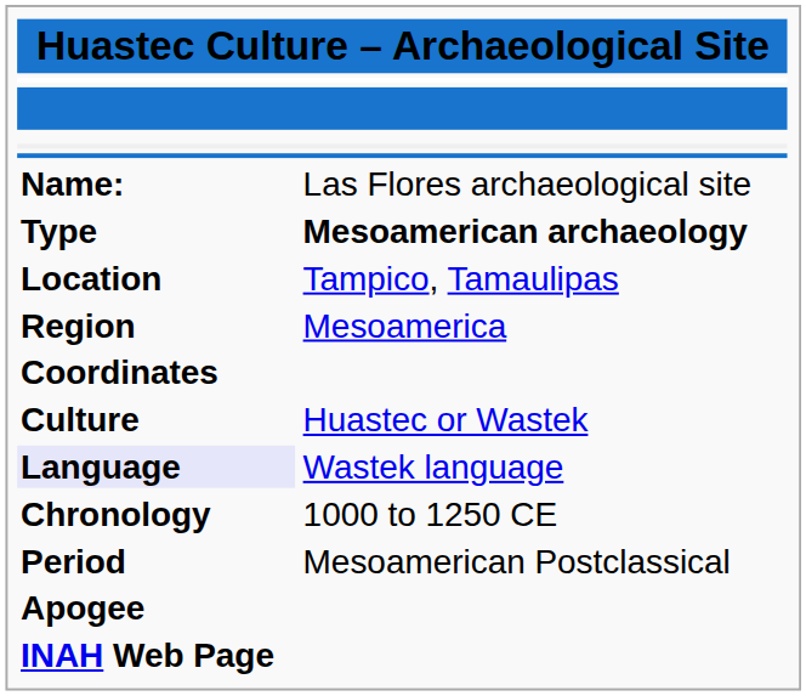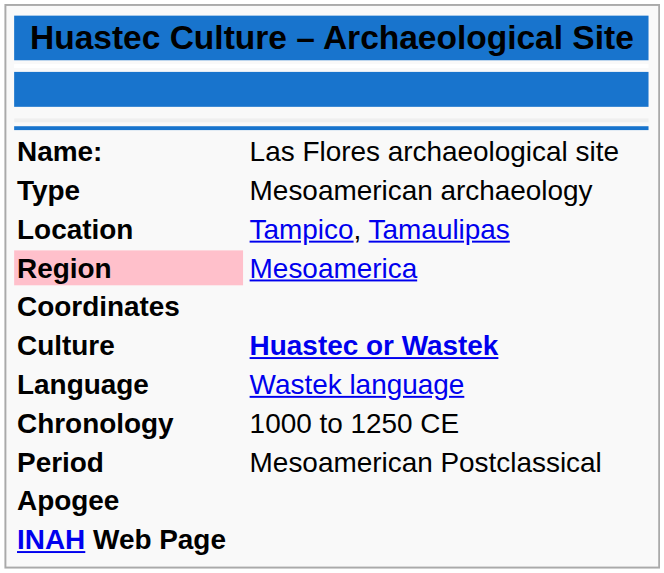Type | column 2: bold -> normal
Region | column 1: no background -> pink background
Culture | column 2: normal -> bold
Language | column 1: lavender background -> no background
